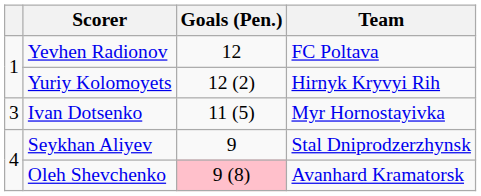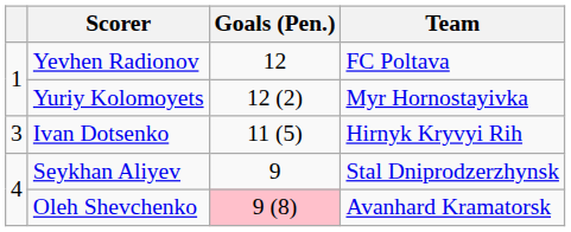Yuriy Kolomoyets | Team: Hirnyk Kryvyi Rih -> Myr Hornostayivka
Ivan Dotsenko | Team: Myr Hornostayivka -> Hirnyk Kryvyi Rih
